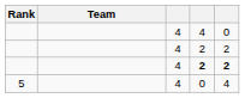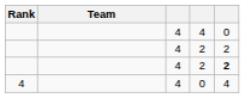row 4 | column 4: bold -> normal
row 5 | Rank: 5 -> 4
